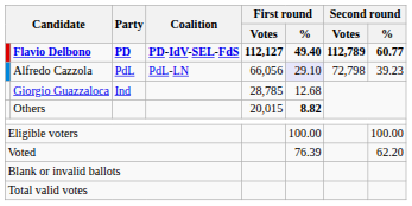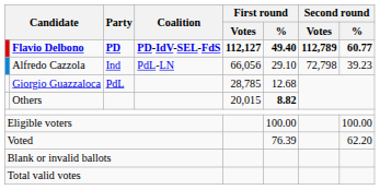Alfredo Cazzola | Party: PdL -> Ind
Alfredo Cazzola | First round / %: lavender background -> no background
Giorgio Guazzaloca | Party: Ind -> PdL
